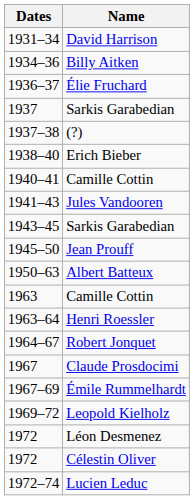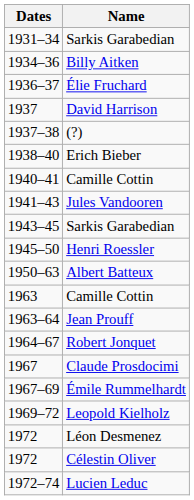row 2 | Name: David Harrison -> Sarkis Garabedian
row 5 | Name: Sarkis Garabedian -> David Harrison
row 11 | Name: Jean Prouff -> Henri Roessler
row 14 | Name: Henri Roessler -> Jean Prouff
